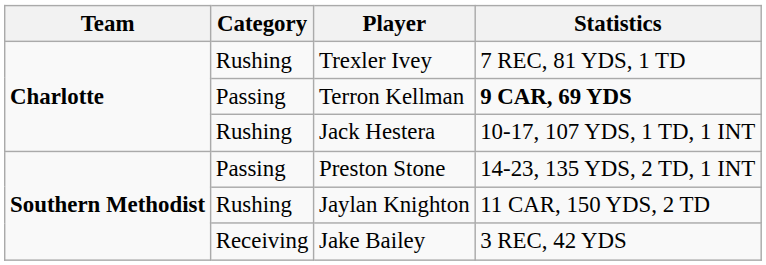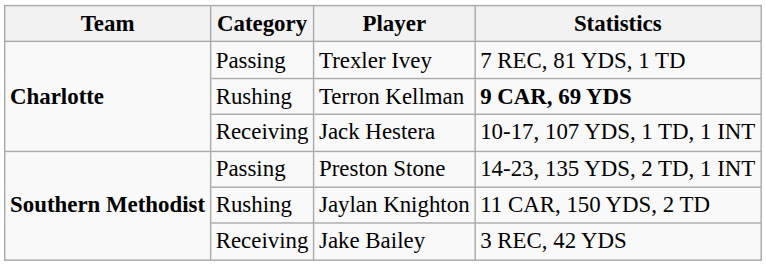Trexler Ivey | Category: Rushing -> Passing
Terron Kellman | Category: Passing -> Rushing
Jack Hestera | Category: Rushing -> Receiving
